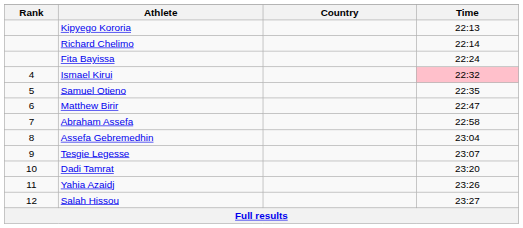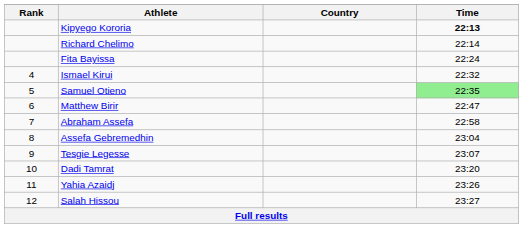Kipyego Kororia | Time: normal -> bold
Ismael Kirui | Time: pink background -> no background
Samuel Otieno | Time: no background -> lightgreen background
